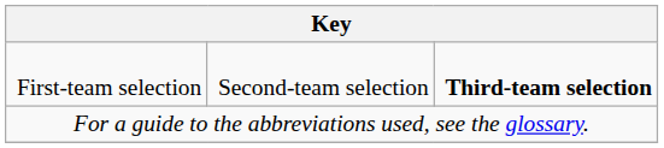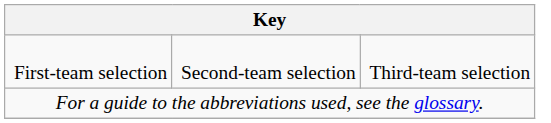First-team selection | column 3: bold -> normal
